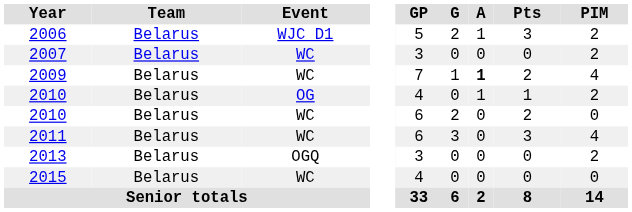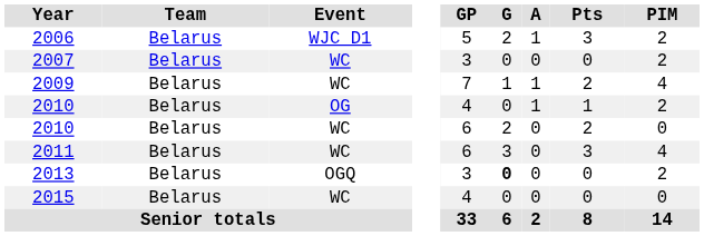2009 | A: bold -> normal
2013 | G: normal -> bold
